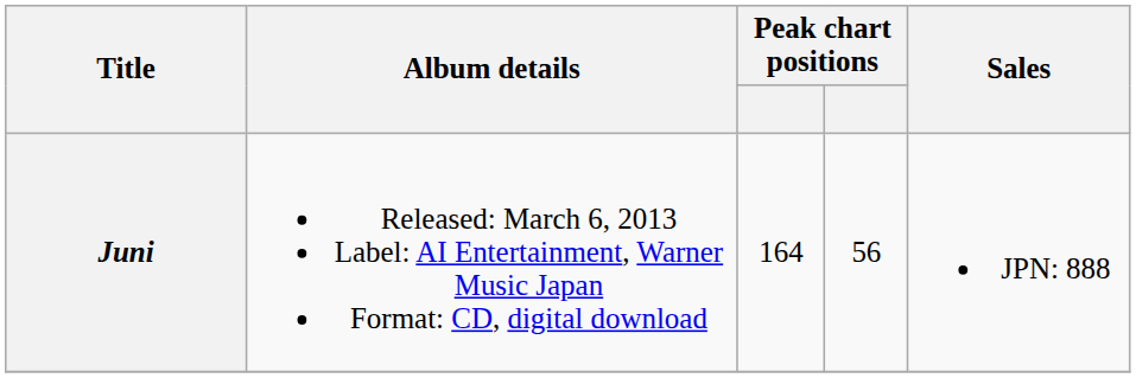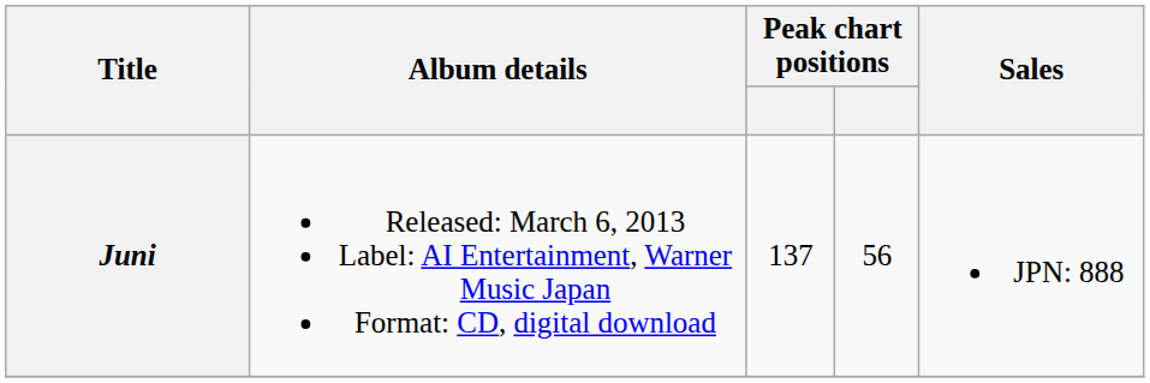Juni | column 3: 164 -> 137
